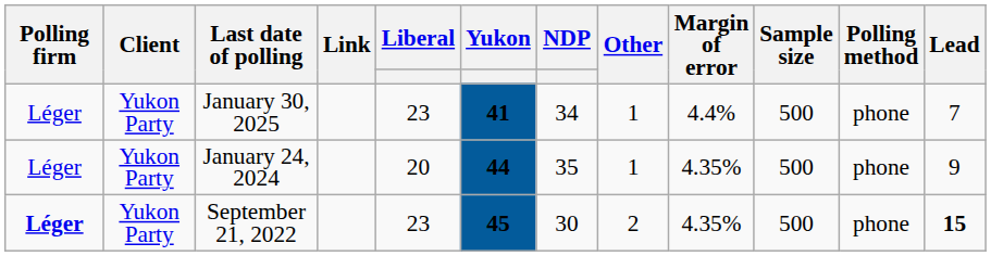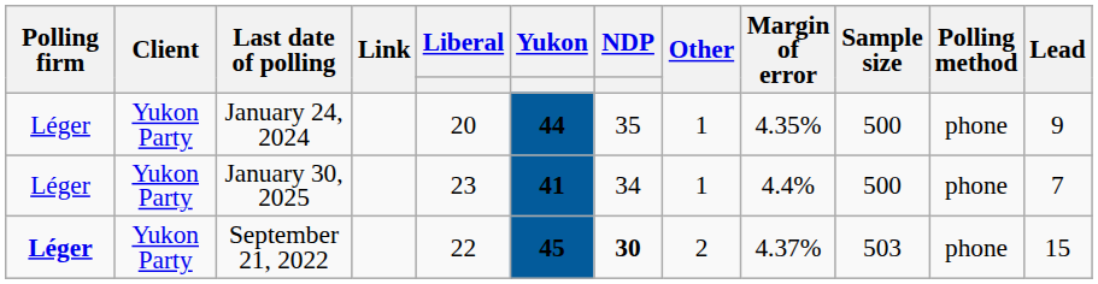rows swapped: January 30, 2025 <-> January 24, 2024
September 21, 2022 | Liberal: 23 -> 22
September 21, 2022 | NDP: normal -> bold
September 21, 2022 | Margin of error: 4.35% -> 4.37%
September 21, 2022 | Sample size: 500 -> 503
September 21, 2022 | Lead: bold -> normal
